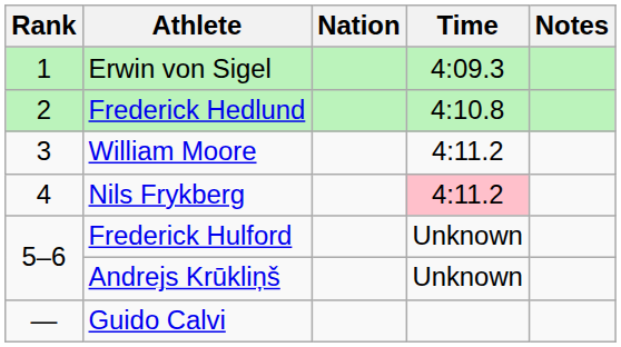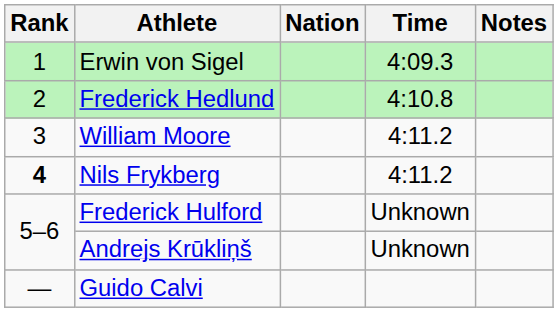Nils Frykberg | Rank: normal -> bold
Nils Frykberg | Time: pink background -> no background
